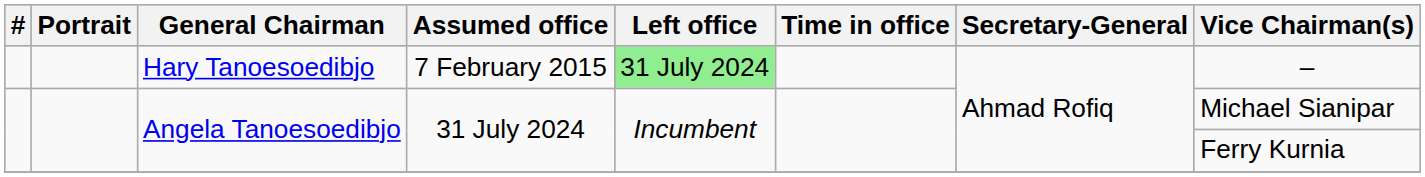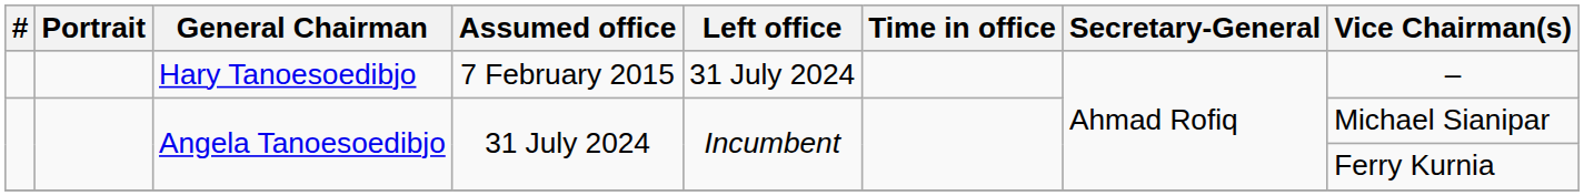Hary Tanoesoedibjo | Left office: lightgreen background -> no background
